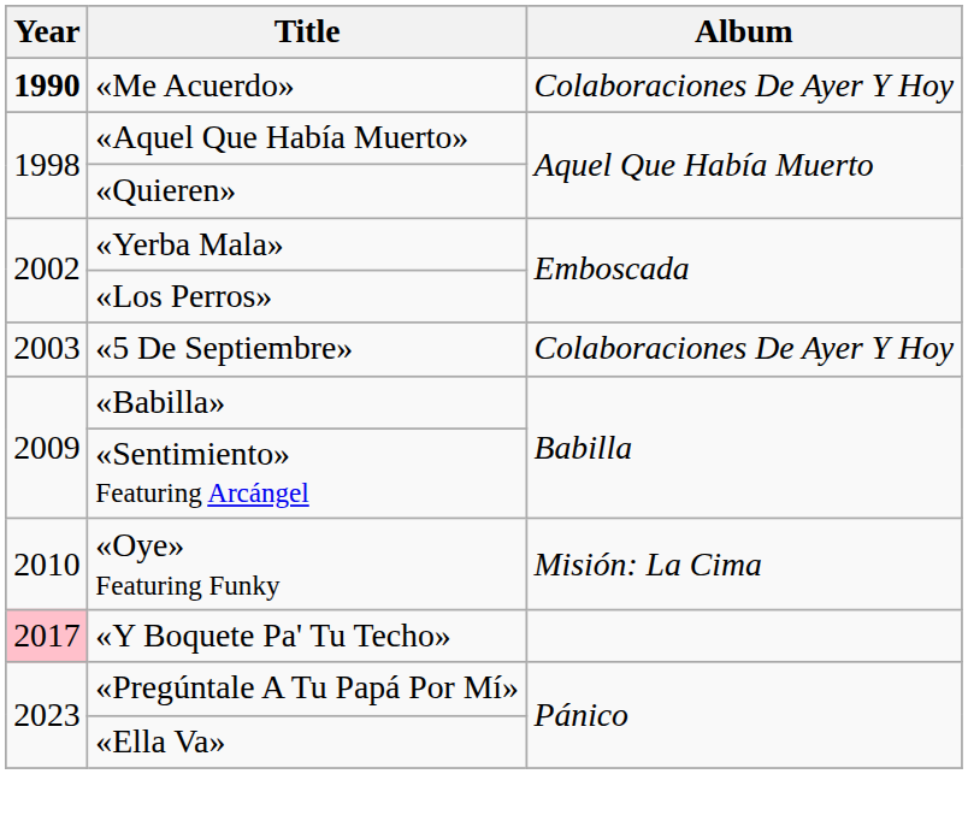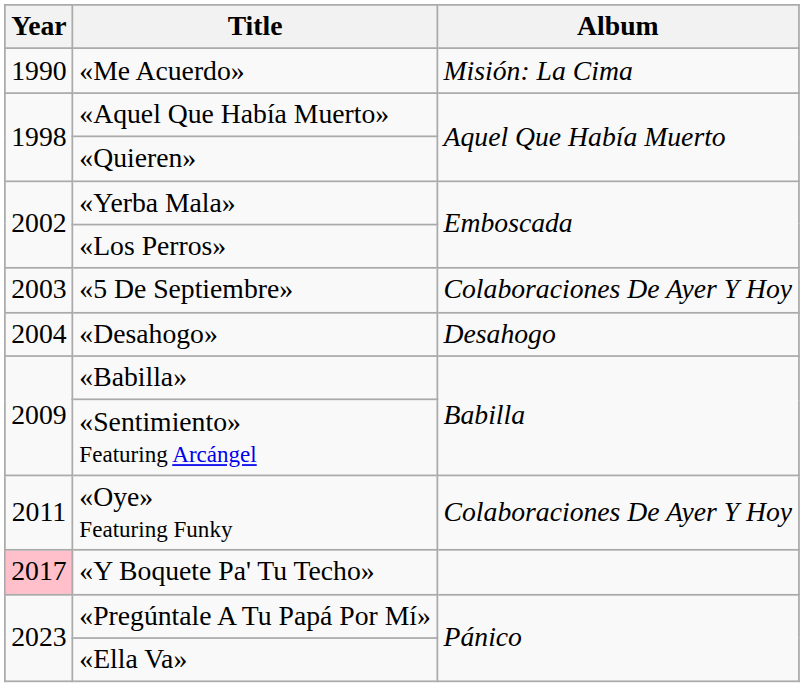«Me Acuerdo» | Year: bold -> normal
«Me Acuerdo» | Album: Colaboraciones De Ayer Y Hoy -> Misión: La Cima
+ row: 2004 | «Desahogo» | Desahogo
«Oye» Featuring Funky | Year: 2010 -> 2011
«Oye» Featuring Funky | Album: Misión: La Cima -> Colaboraciones De Ayer Y Hoy
